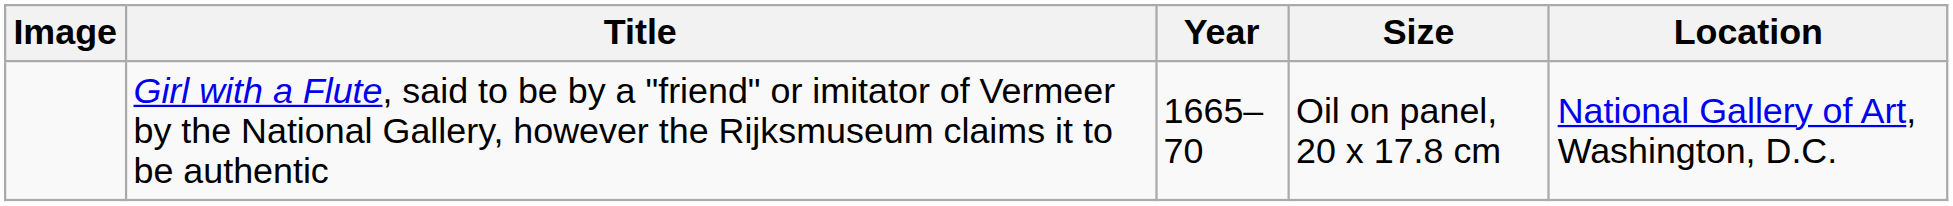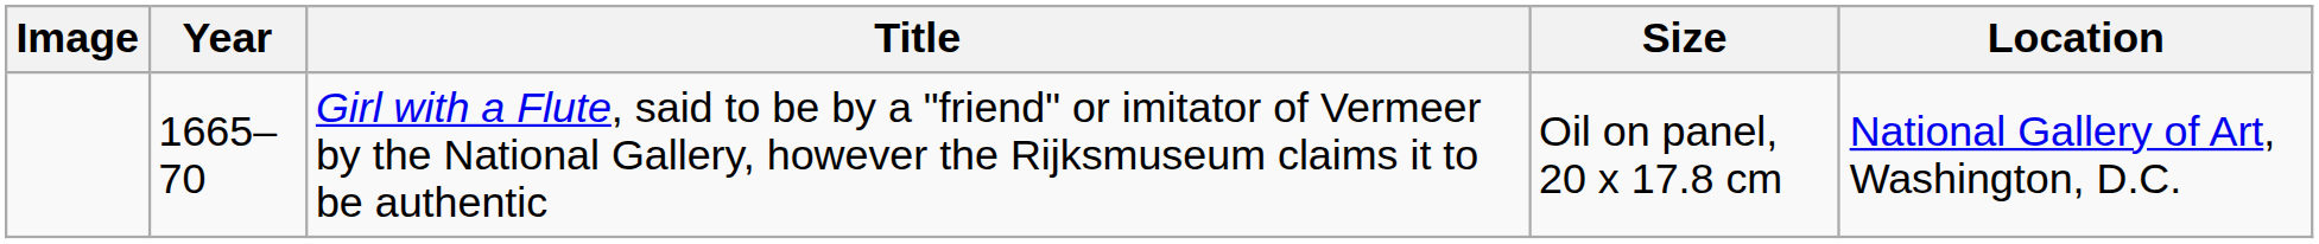columns swapped: Title <-> Year
